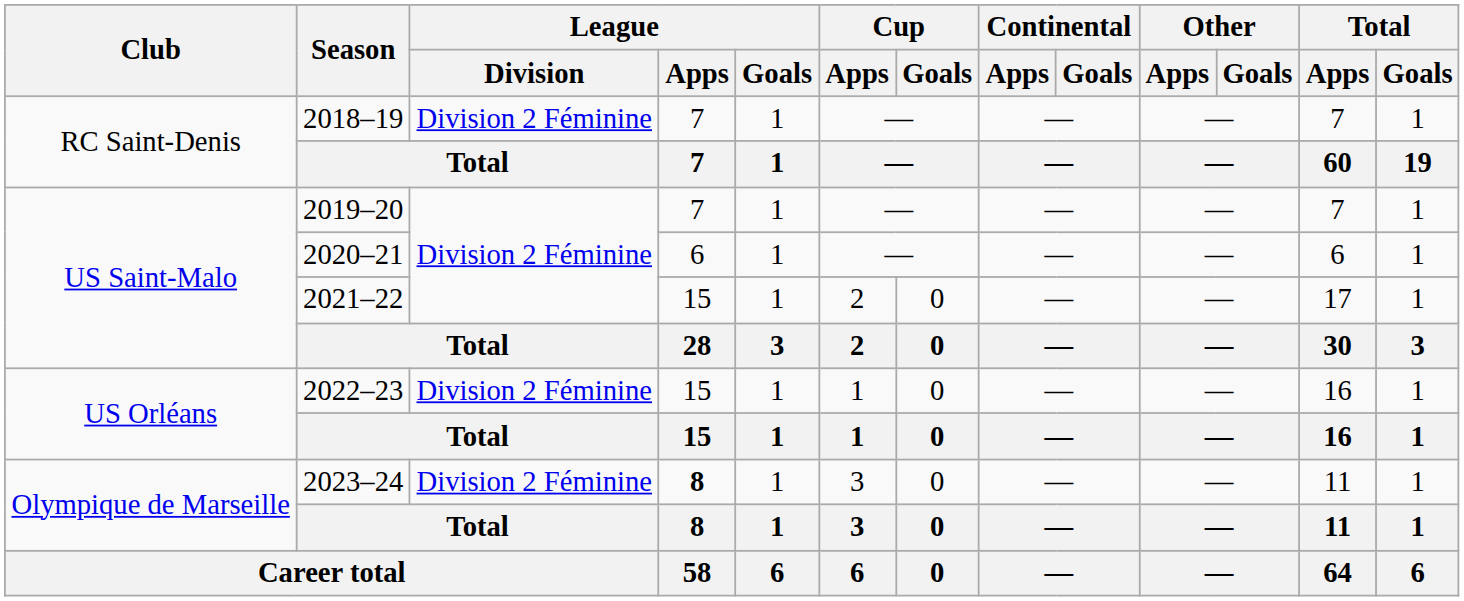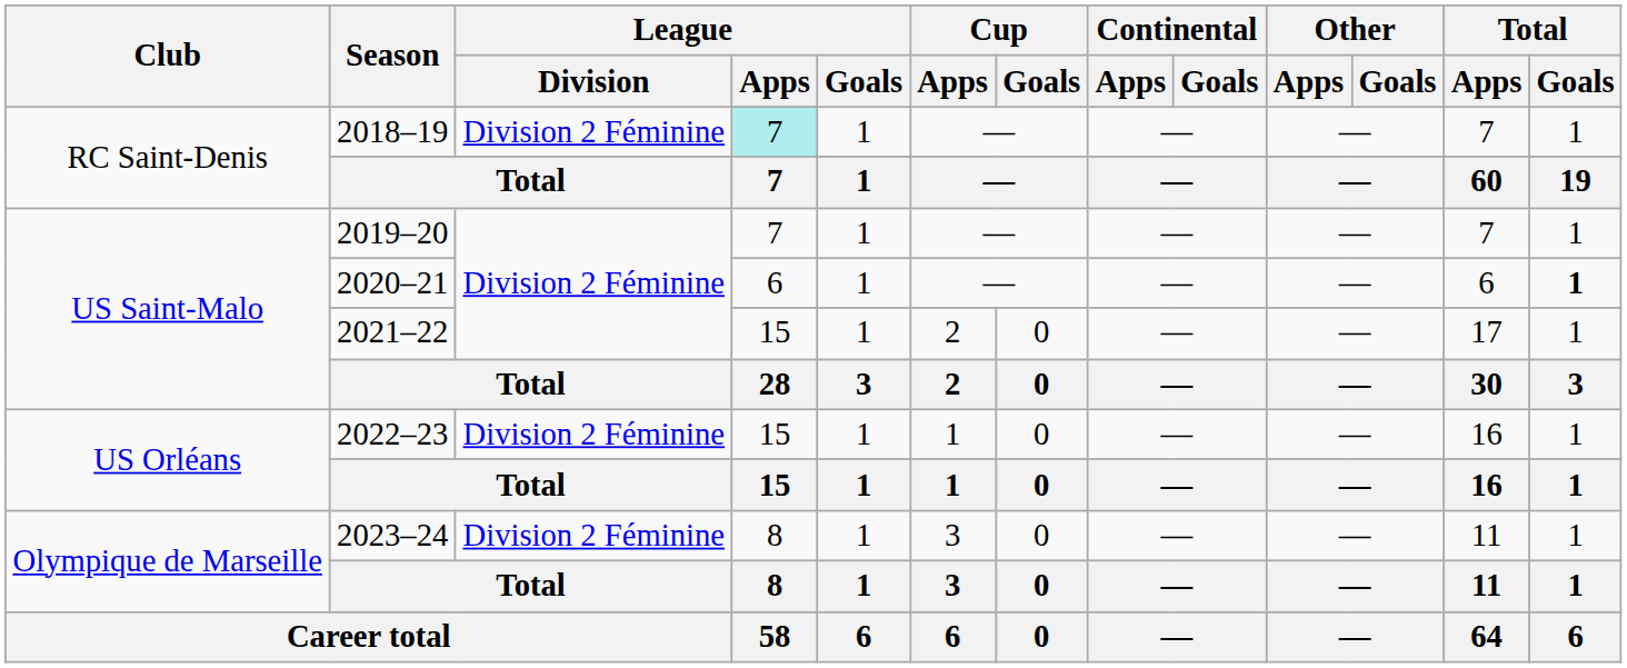2018–19 | League / Apps: no background -> paleturquoise background
2020–21 | Total / Goals: normal -> bold
2023–24 | League / Apps: bold -> normal
